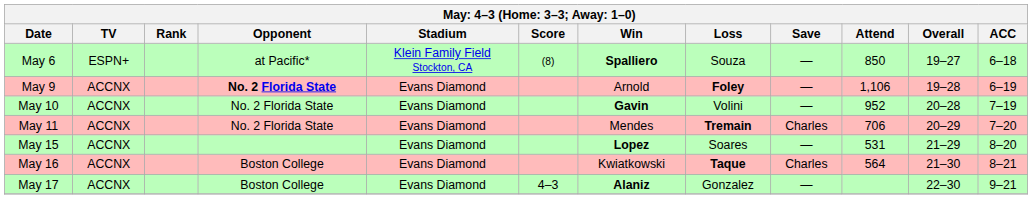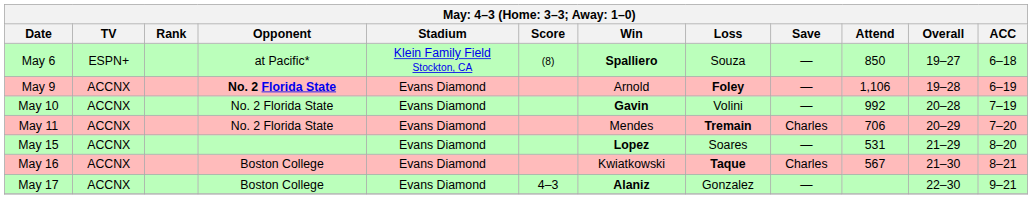May 10 | Attend: 952 -> 992
May 16 | Attend: 564 -> 567
